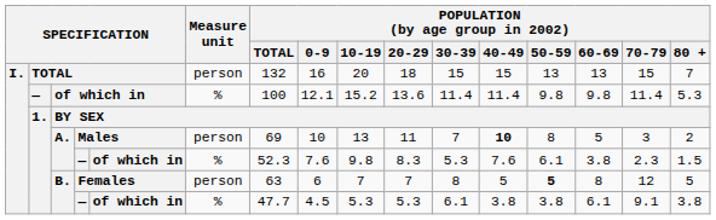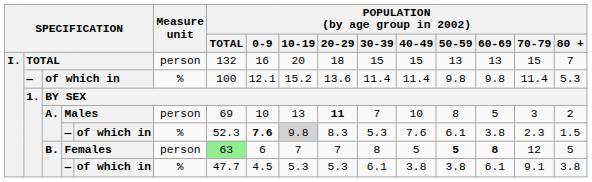Males | POPULATION (by age group in 2002) / 20-29: normal -> bold
Males | POPULATION (by age group in 2002) / 40-49: bold -> normal
A. / — | POPULATION (by age group in 2002) / 0-9: normal -> bold
A. / — | POPULATION (by age group in 2002) / 10-19: no background -> lightgrey background
Females | POPULATION (by age group in 2002) / TOTAL: no background -> lightgreen background
Females | POPULATION (by age group in 2002) / 60-69: normal -> bold
